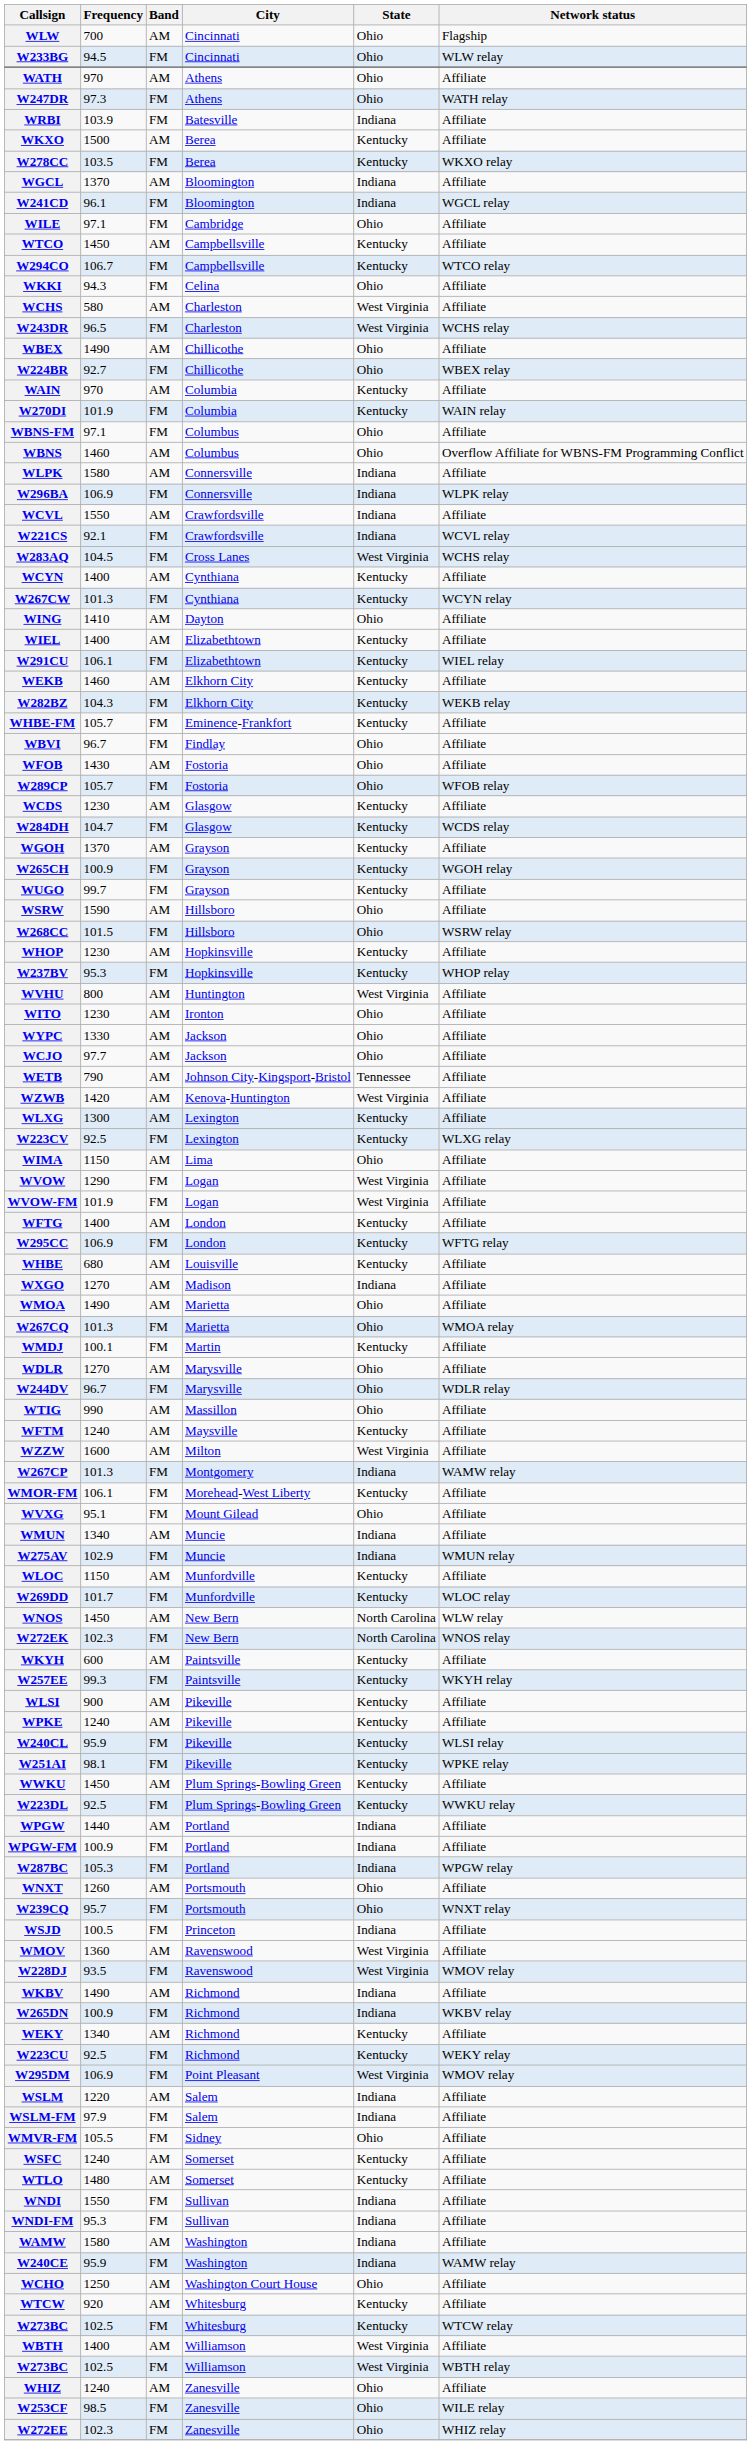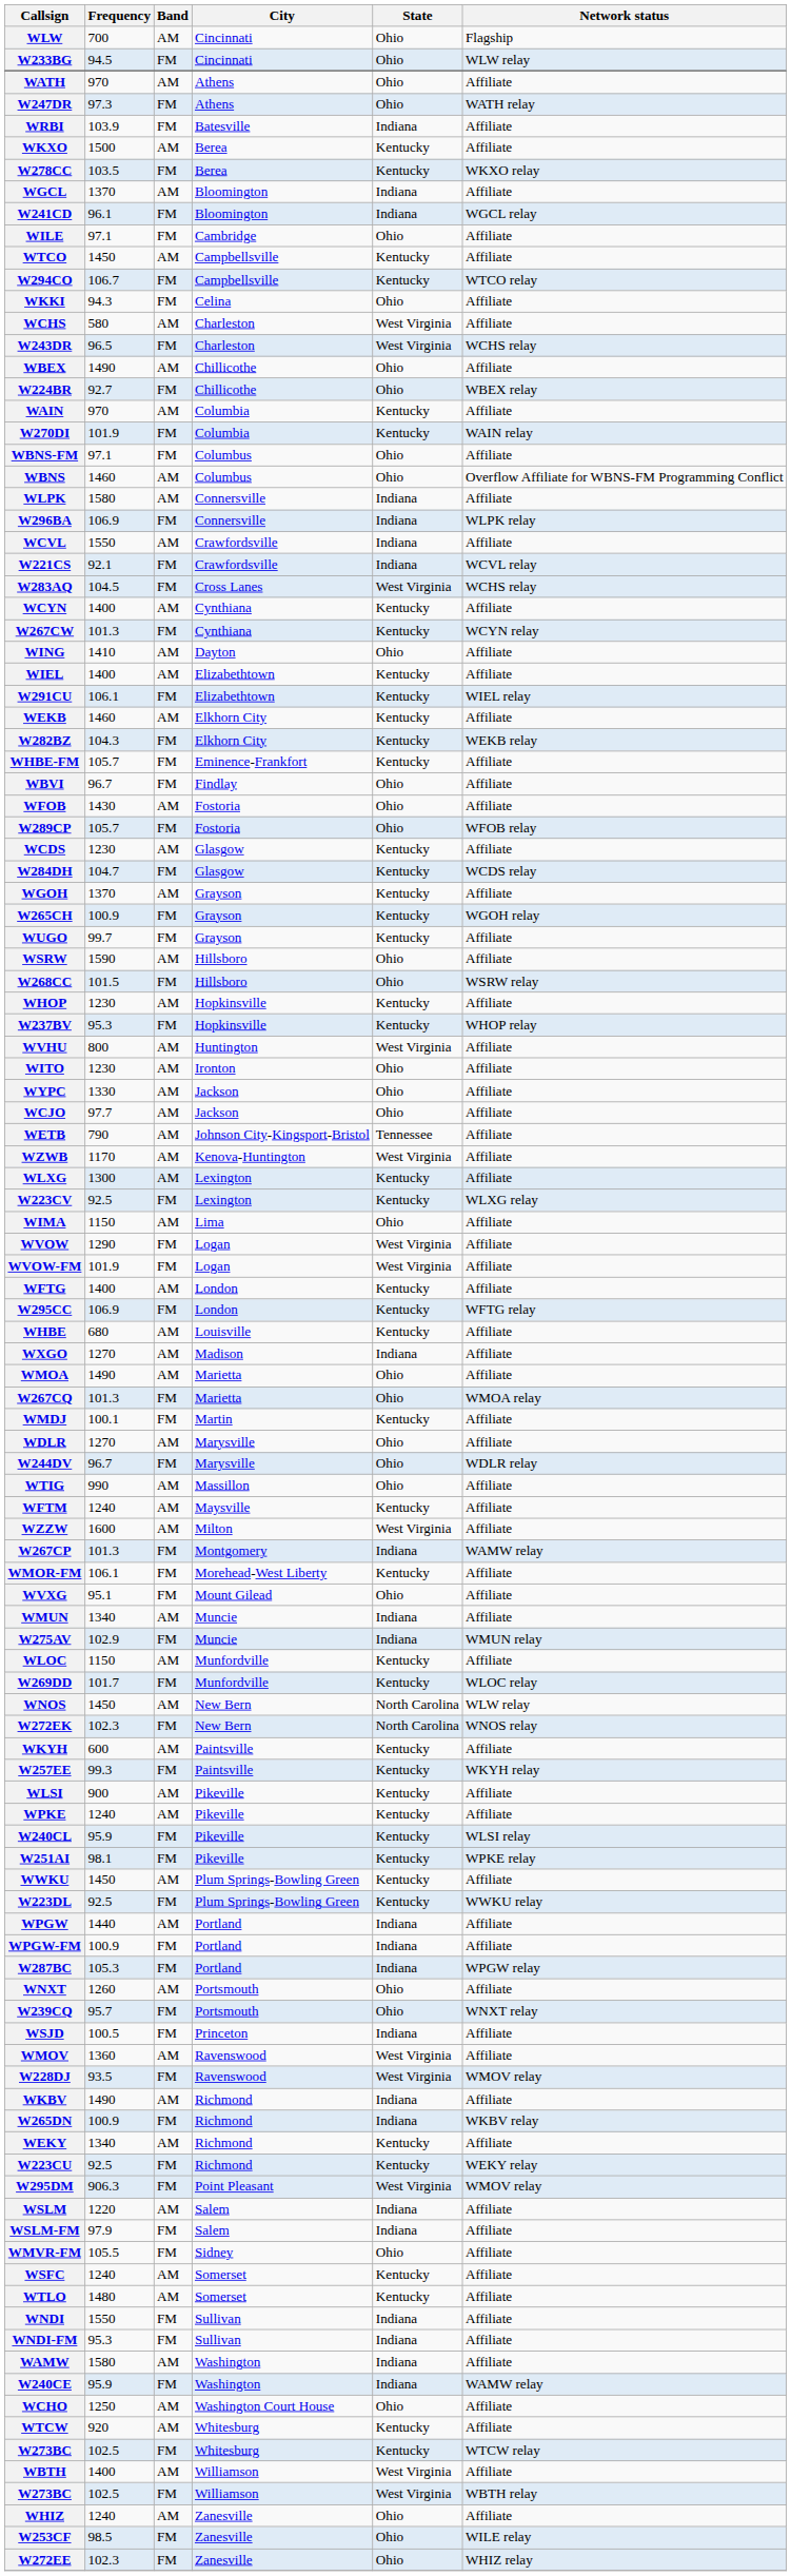WZWB | Frequency: 1420 -> 1170
W295DM | Frequency: 106.9 -> 906.3
